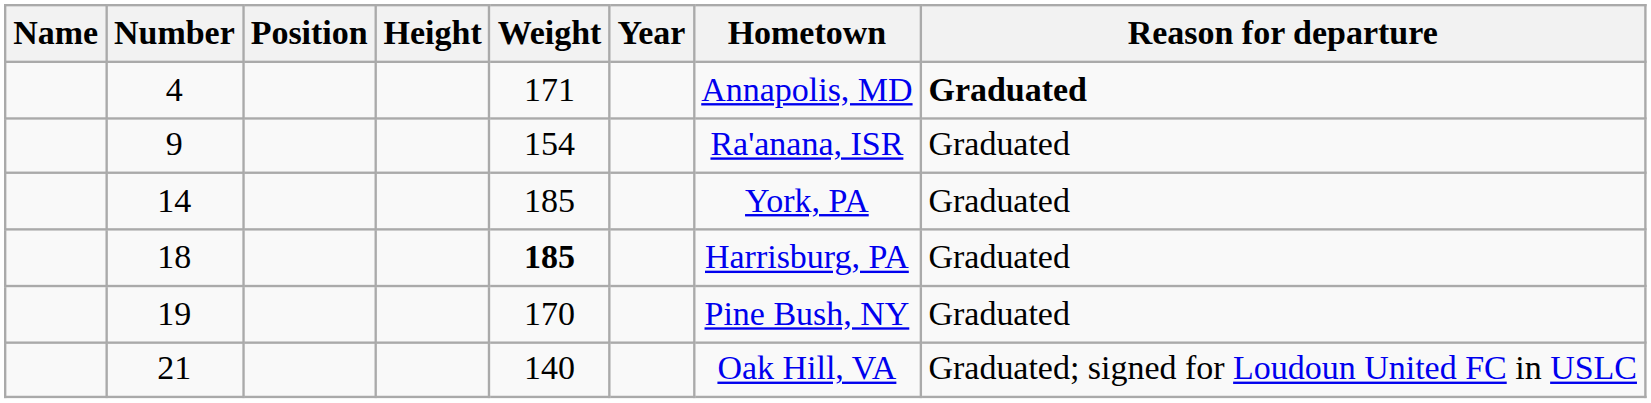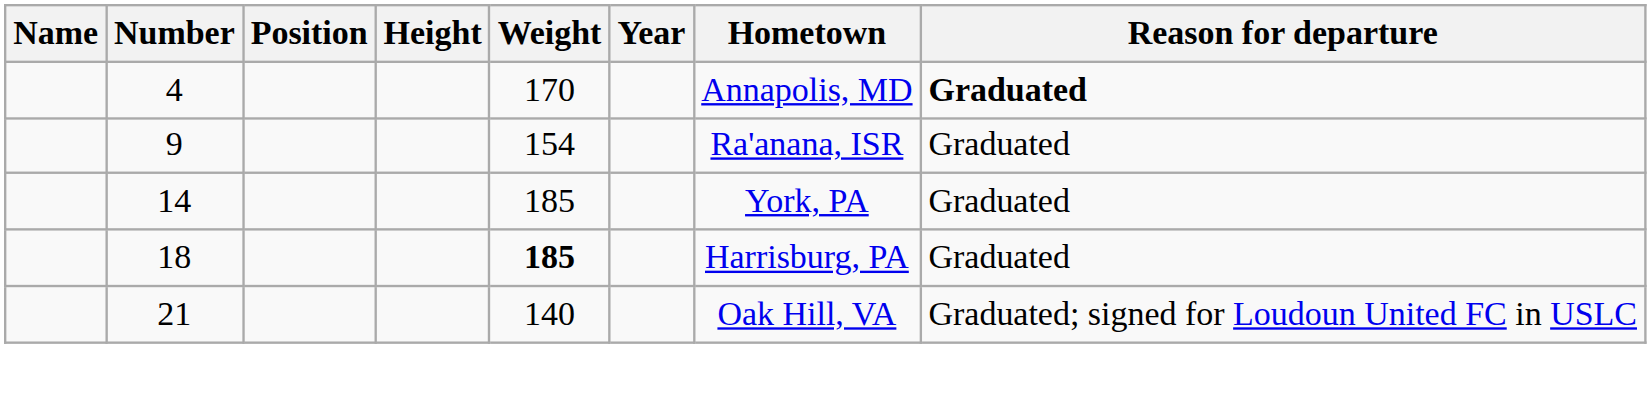4 | Weight: 171 -> 170
- row: 19 | 170 | Pine Bush, NY | Graduated
